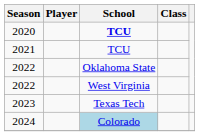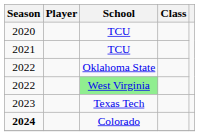2020 | School: bold -> normal
2022 / West Virginia | School: no background -> lightgreen background
2024 | Season: normal -> bold
2024 | School: lightblue background -> no background
